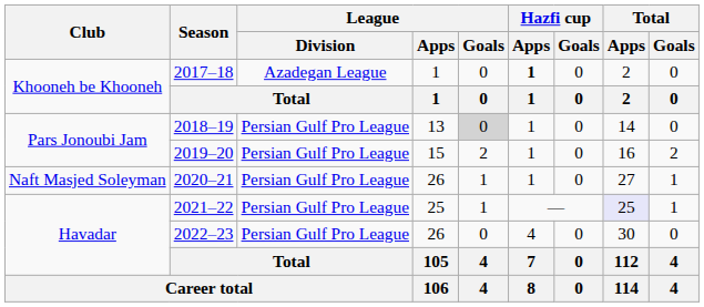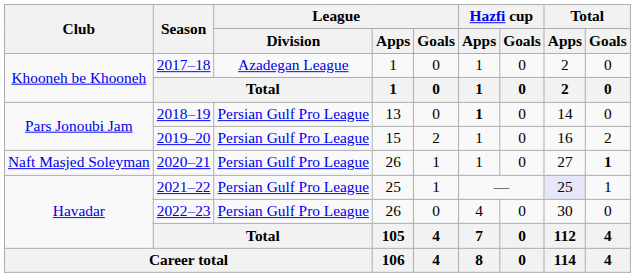2017–18 | Hazfi cup / Apps: bold -> normal
2018–19 | League / Goals: lightgrey background -> no background
2018–19 | Hazfi cup / Apps: normal -> bold
2020–21 | Total / Goals: normal -> bold
